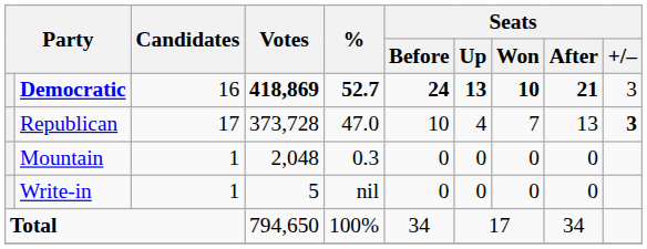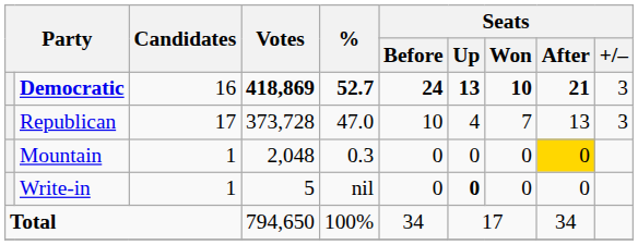Republican | Seats / +/–: bold -> normal
Mountain | Seats / After: no background -> gold background
Write-in | Seats / Up: normal -> bold
